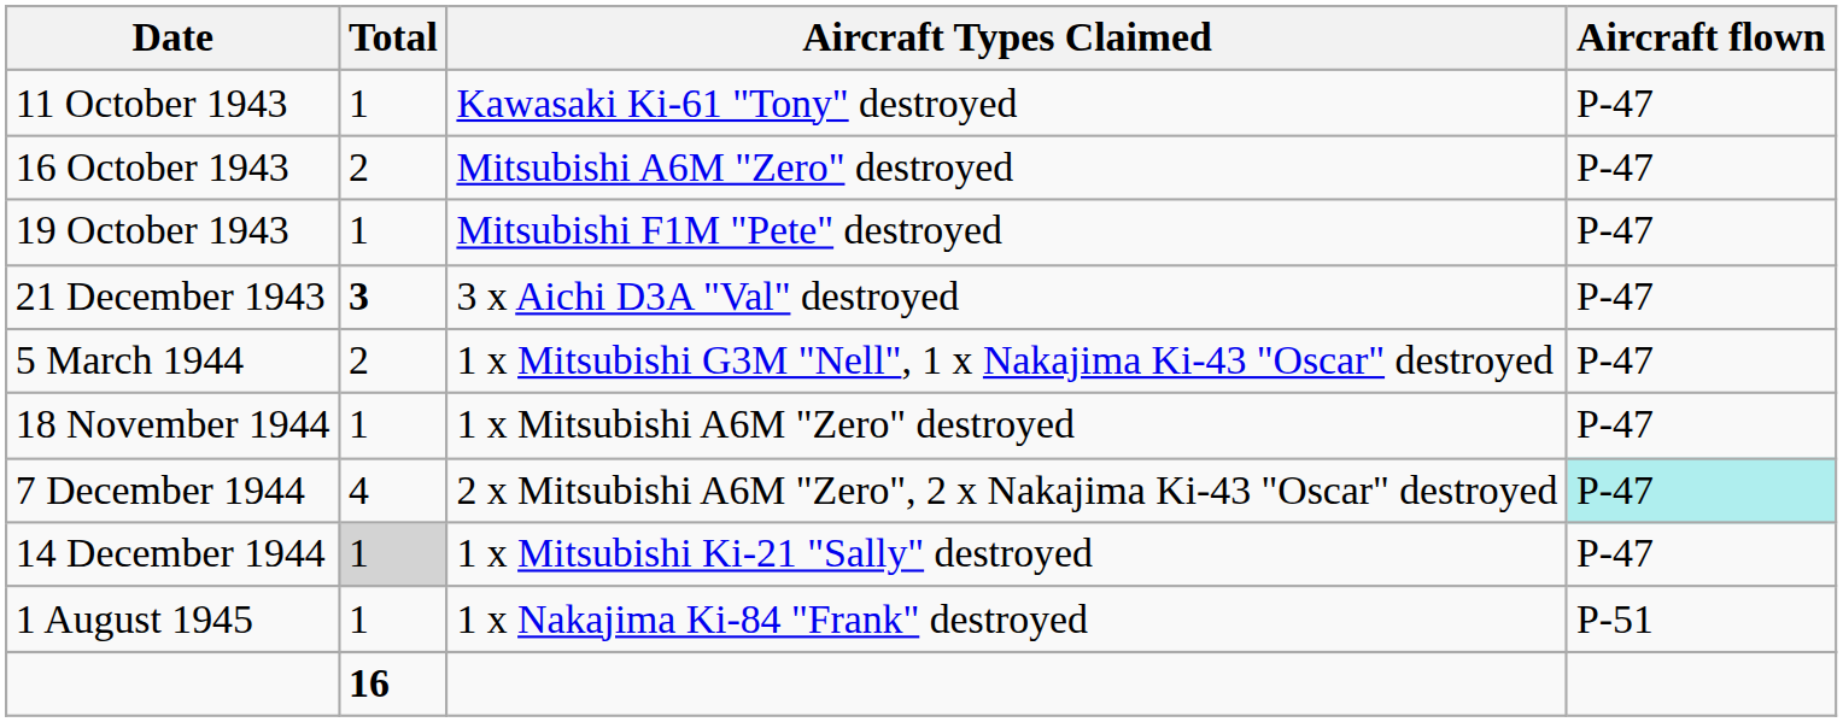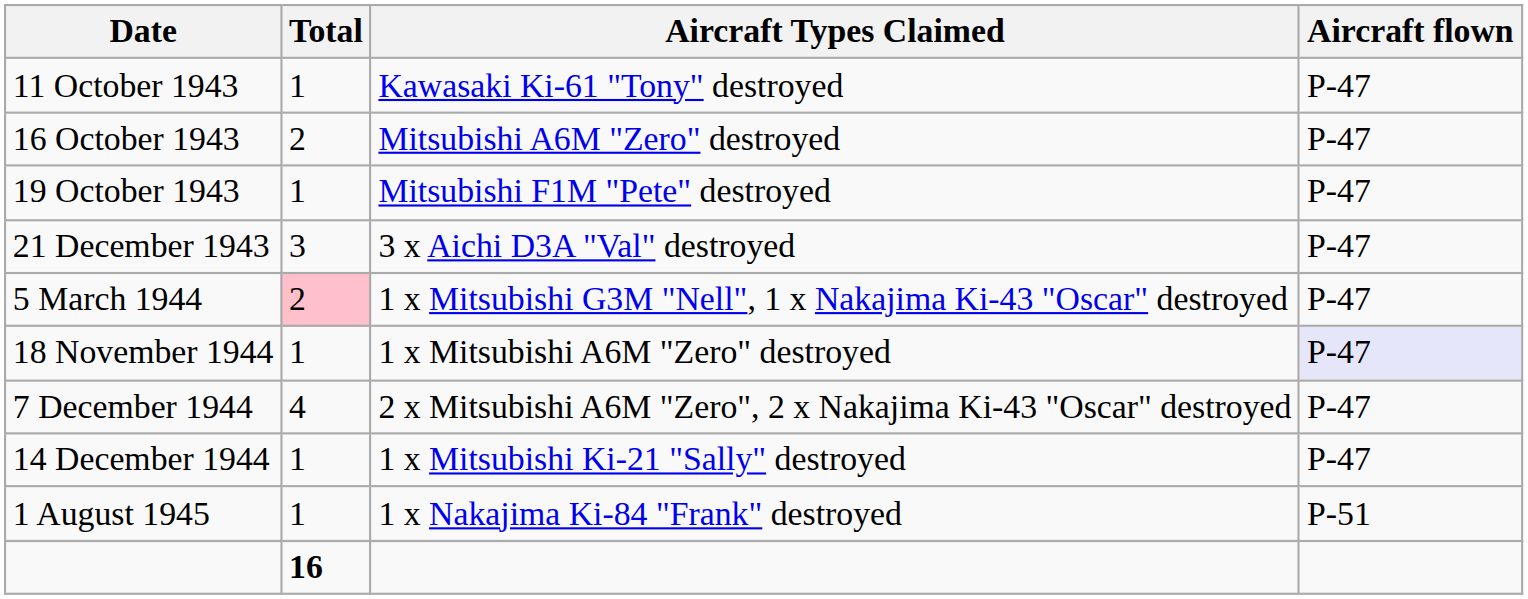21 December 1943 | Total: bold -> normal
5 March 1944 | Total: no background -> pink background
18 November 1944 | Aircraft flown: no background -> lavender background
7 December 1944 | Aircraft flown: paleturquoise background -> no background
14 December 1944 | Total: lightgrey background -> no background
